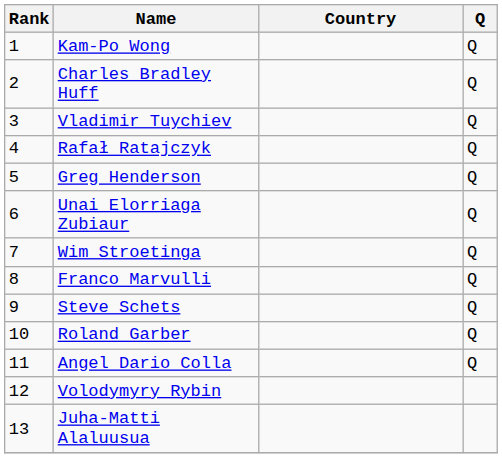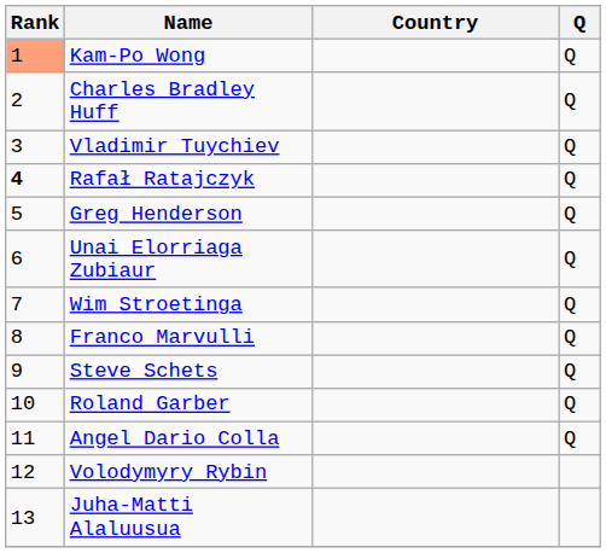Kam-Po Wong | Rank: no background -> lightsalmon background
Rafał Ratajczyk | Rank: normal -> bold
